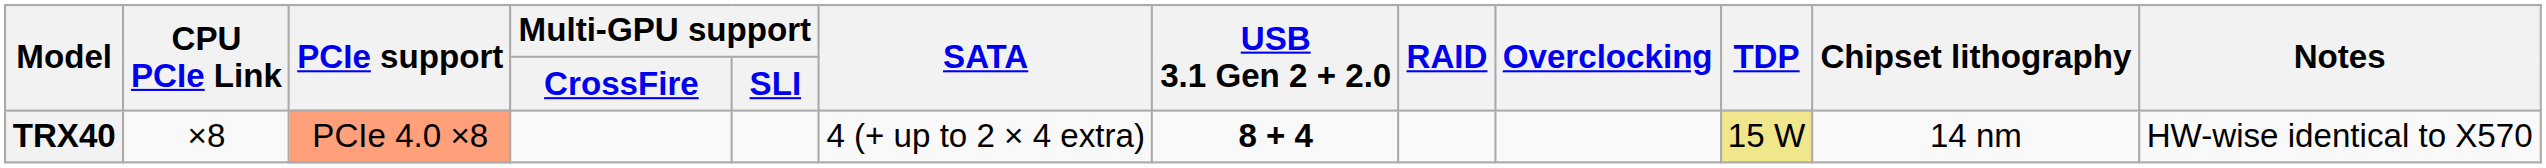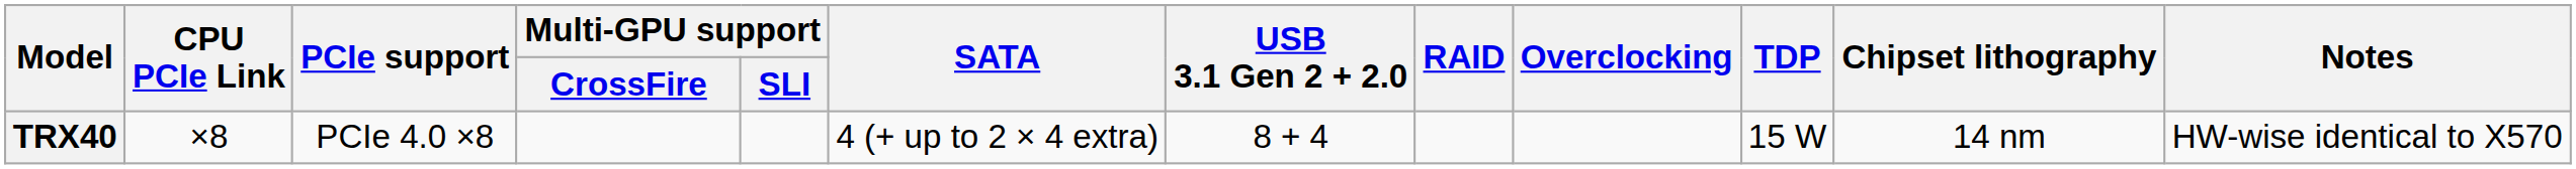TRX40 | PCIe support: lightsalmon background -> no background
TRX40 | USB 3.1 Gen 2 + 2.0: bold -> normal
TRX40 | TDP: khaki background -> no background
